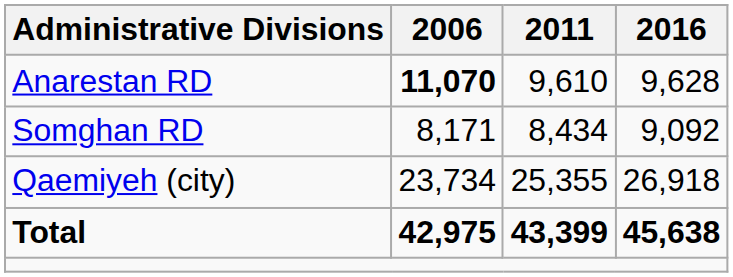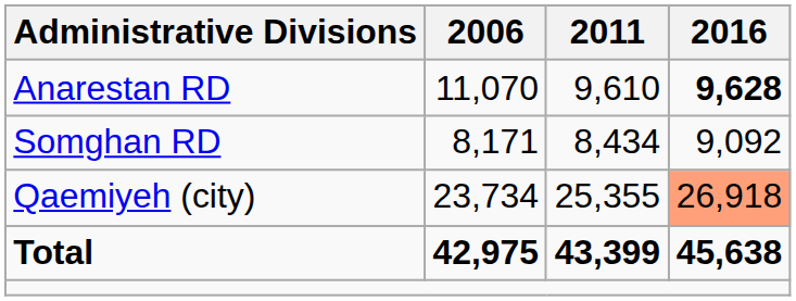Anarestan RD | 2006: bold -> normal
Anarestan RD | 2016: normal -> bold
Qaemiyeh (city) | 2016: no background -> lightsalmon background
